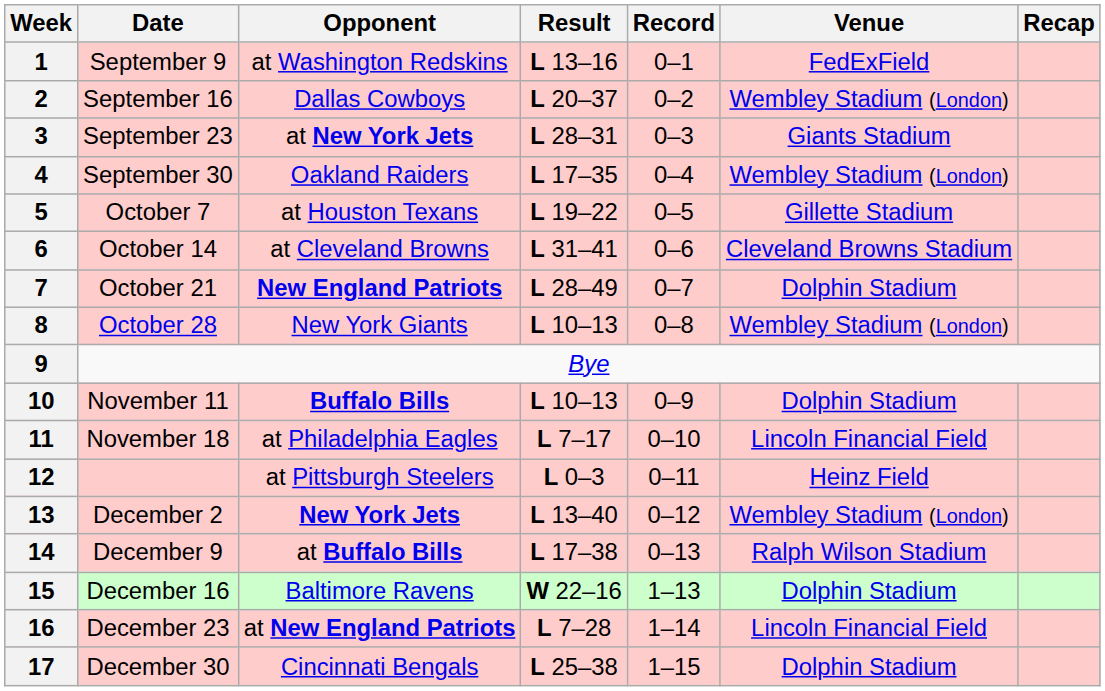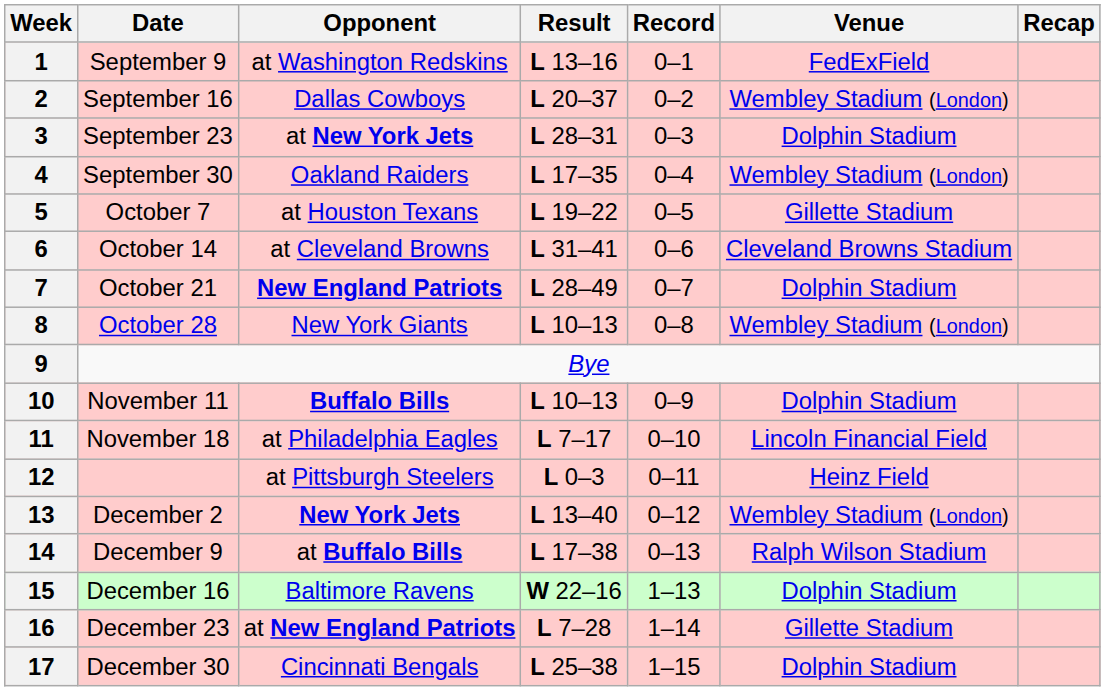3 | Venue: Giants Stadium -> Dolphin Stadium
16 | Venue: Lincoln Financial Field -> Gillette Stadium
